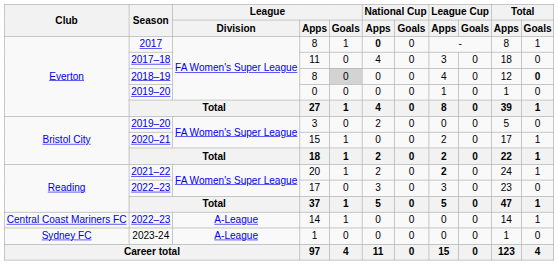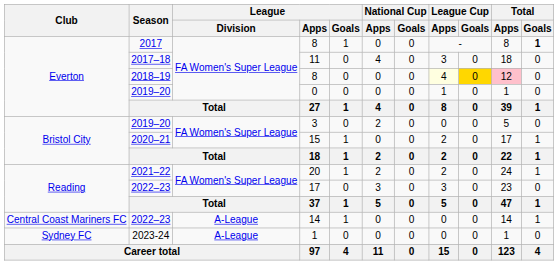2017 / 8 | National Cup / Apps: bold -> normal
2017 / 8 | Total / Goals: normal -> bold
2018–19 / 8 | League / Goals: lightgrey background -> no background
2018–19 / 8 | League Cup / Apps: no background -> lightyellow background
2018–19 / 8 | League Cup / Goals: no background -> gold background
2018–19 / 8 | Total / Apps: no background -> pink background
2018–19 / 8 | Total / Goals: bold -> normal
20 | League Cup / Apps: bold -> normal
